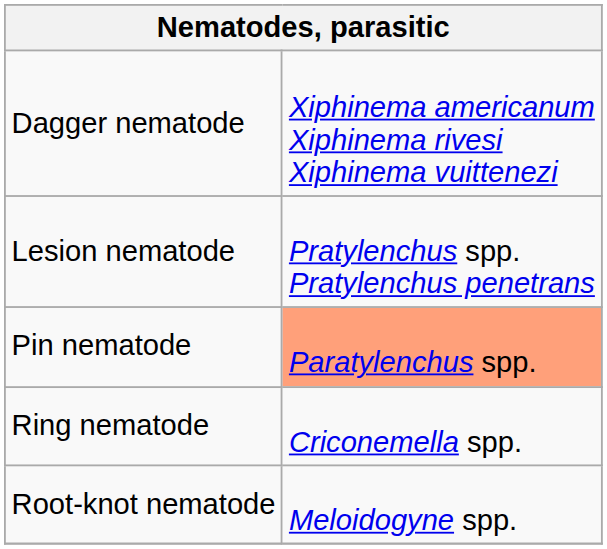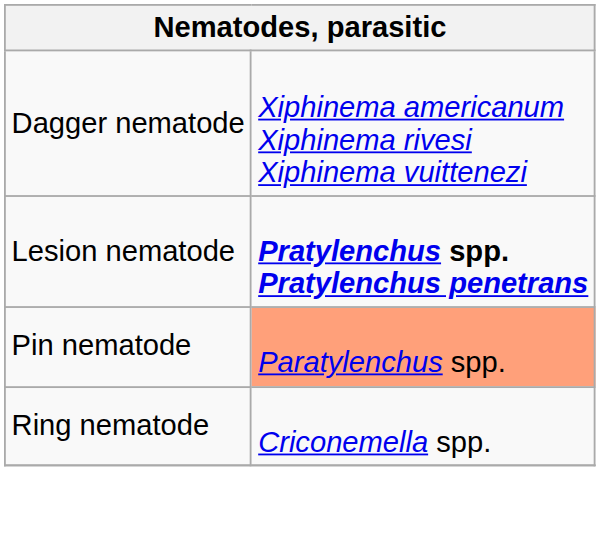Lesion nematode | column 2: normal -> bold
- row: Root-knot nematode | Meloidogyne spp.
